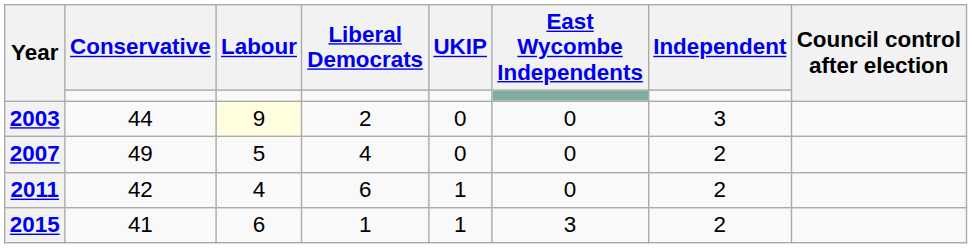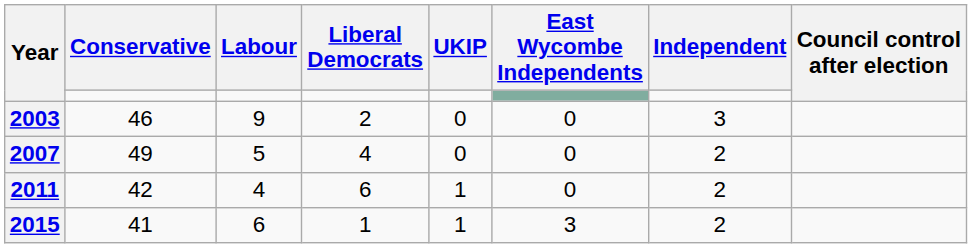2003 | Conservative: 44 -> 46
2003 | Labour: lightyellow background -> no background
